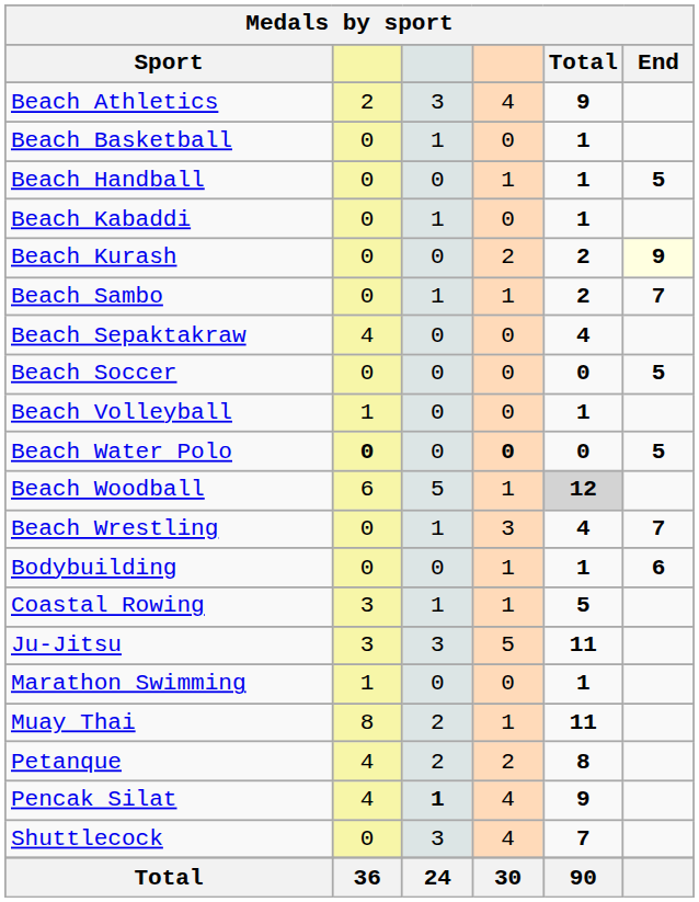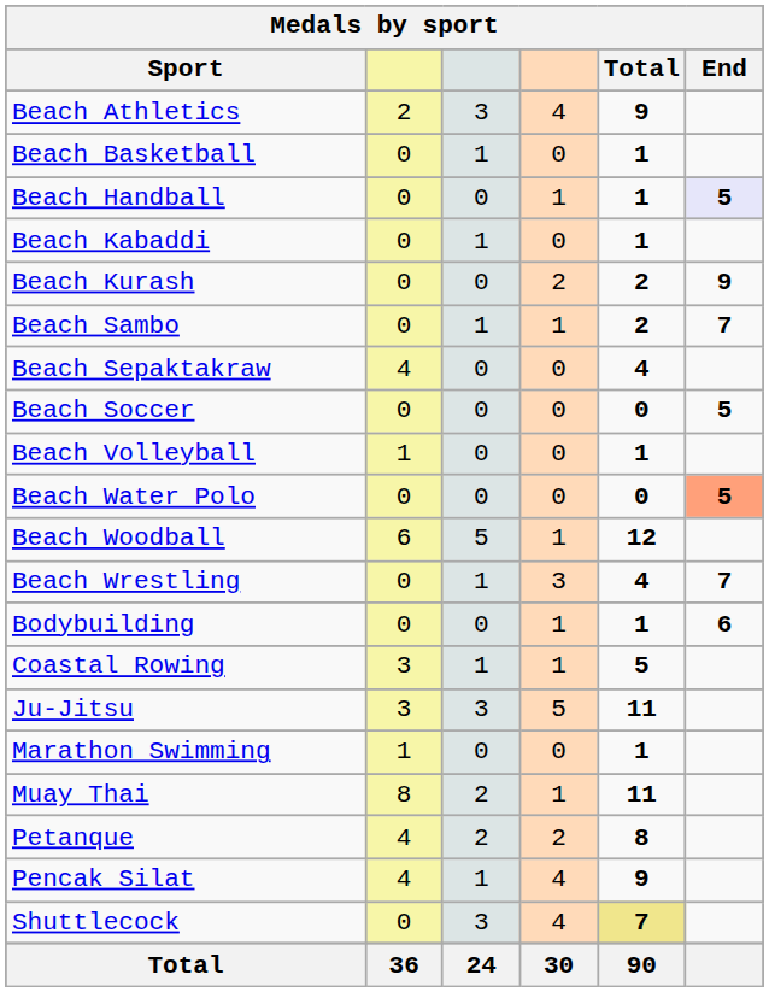Beach Handball | End: no background -> lavender background
Beach Kurash | End: lightyellow background -> no background
Beach Water Polo | column 2: bold -> normal
Beach Water Polo | column 4: bold -> normal
Beach Water Polo | End: no background -> lightsalmon background
Beach Woodball | Total: lightgrey background -> no background
Pencak Silat | column 3: bold -> normal
Shuttlecock | Total: no background -> khaki background
